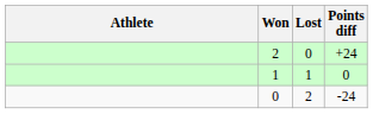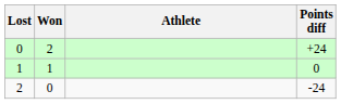columns swapped: Athlete <-> Lost
